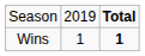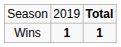Wins | column 2: normal -> bold
